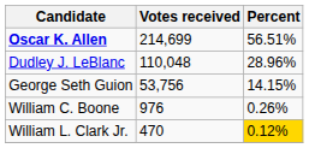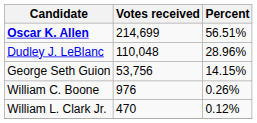William L. Clark Jr. | Percent: gold background -> no background
